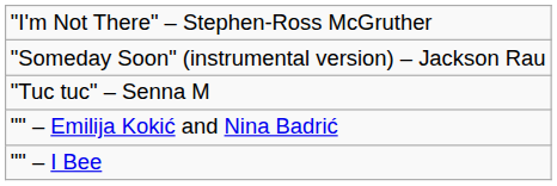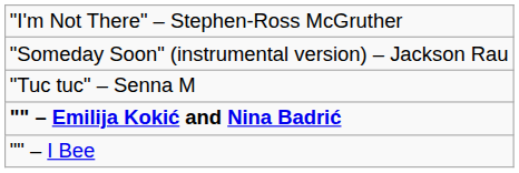row 4 | column 1: normal -> bold
